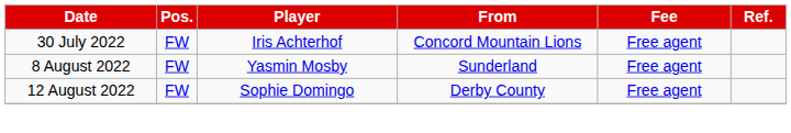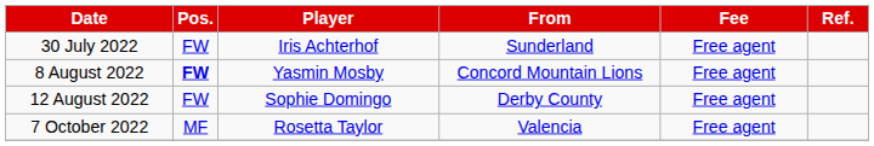30 July 2022 | From: Concord Mountain Lions -> Sunderland
8 August 2022 | Pos.: normal -> bold
8 August 2022 | From: Sunderland -> Concord Mountain Lions
+ row: 7 October 2022 | MF | Rosetta Taylor | Valencia | Free agent
